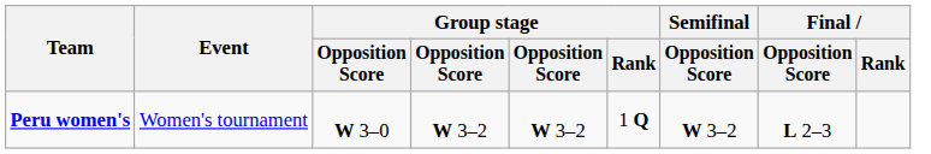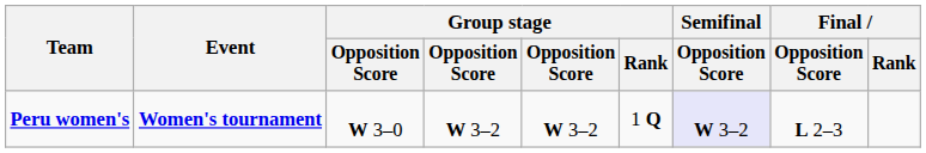Peru women's | Event: normal -> bold
Peru women's | Semifinal / Opposition Score: no background -> lavender background
